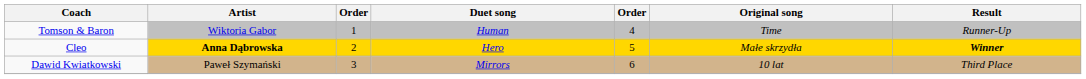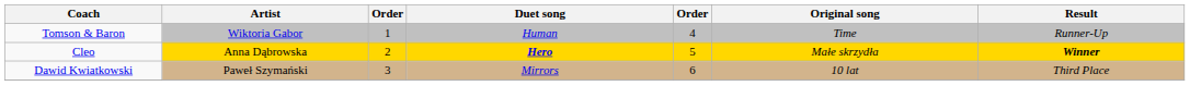Cleo | Artist: bold -> normal
Cleo | Duet song: normal -> bold
